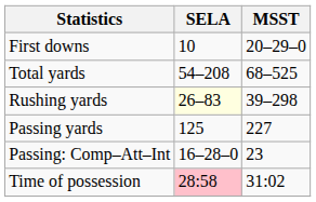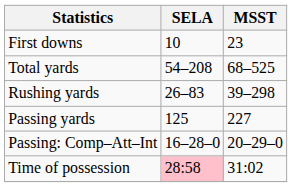First downs | MSST: 20–29–0 -> 23
Rushing yards | SELA: lightyellow background -> no background
Passing: Comp–Att–Int | MSST: 23 -> 20–29–0
